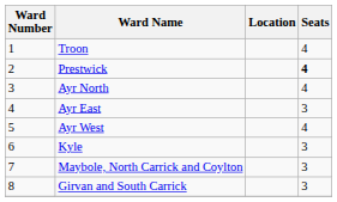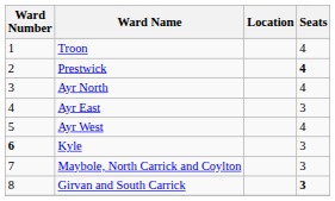Kyle | Ward Number: normal -> bold
Girvan and South Carrick | Seats: normal -> bold
